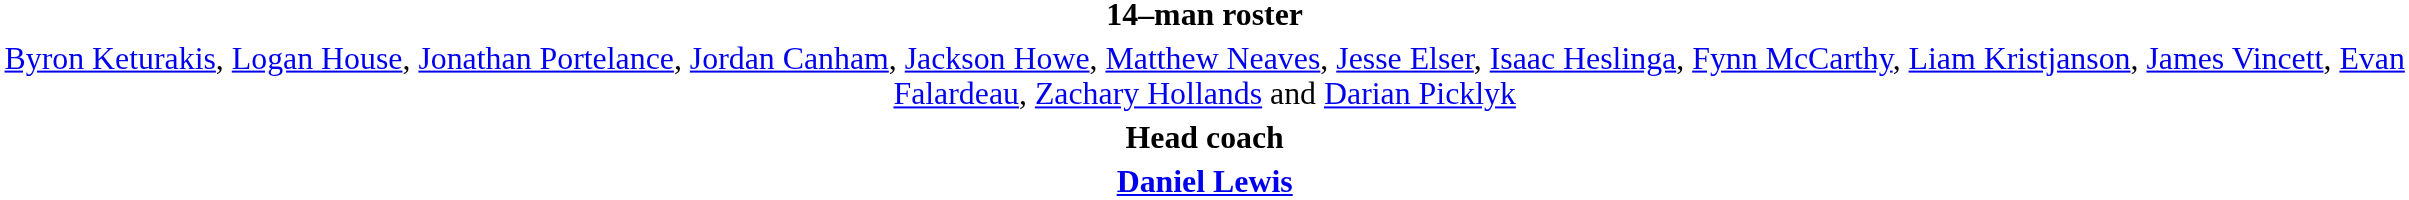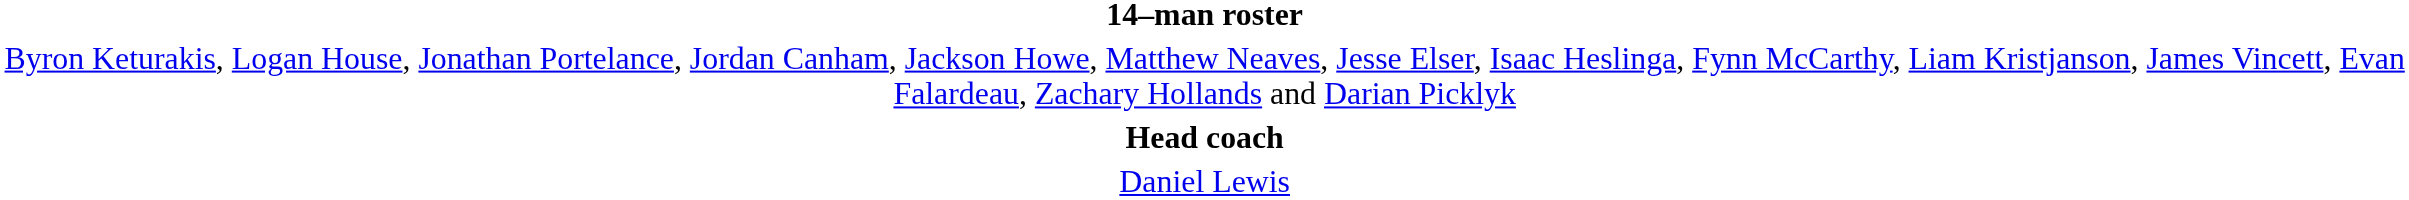row 4 | column 1: bold -> normal
